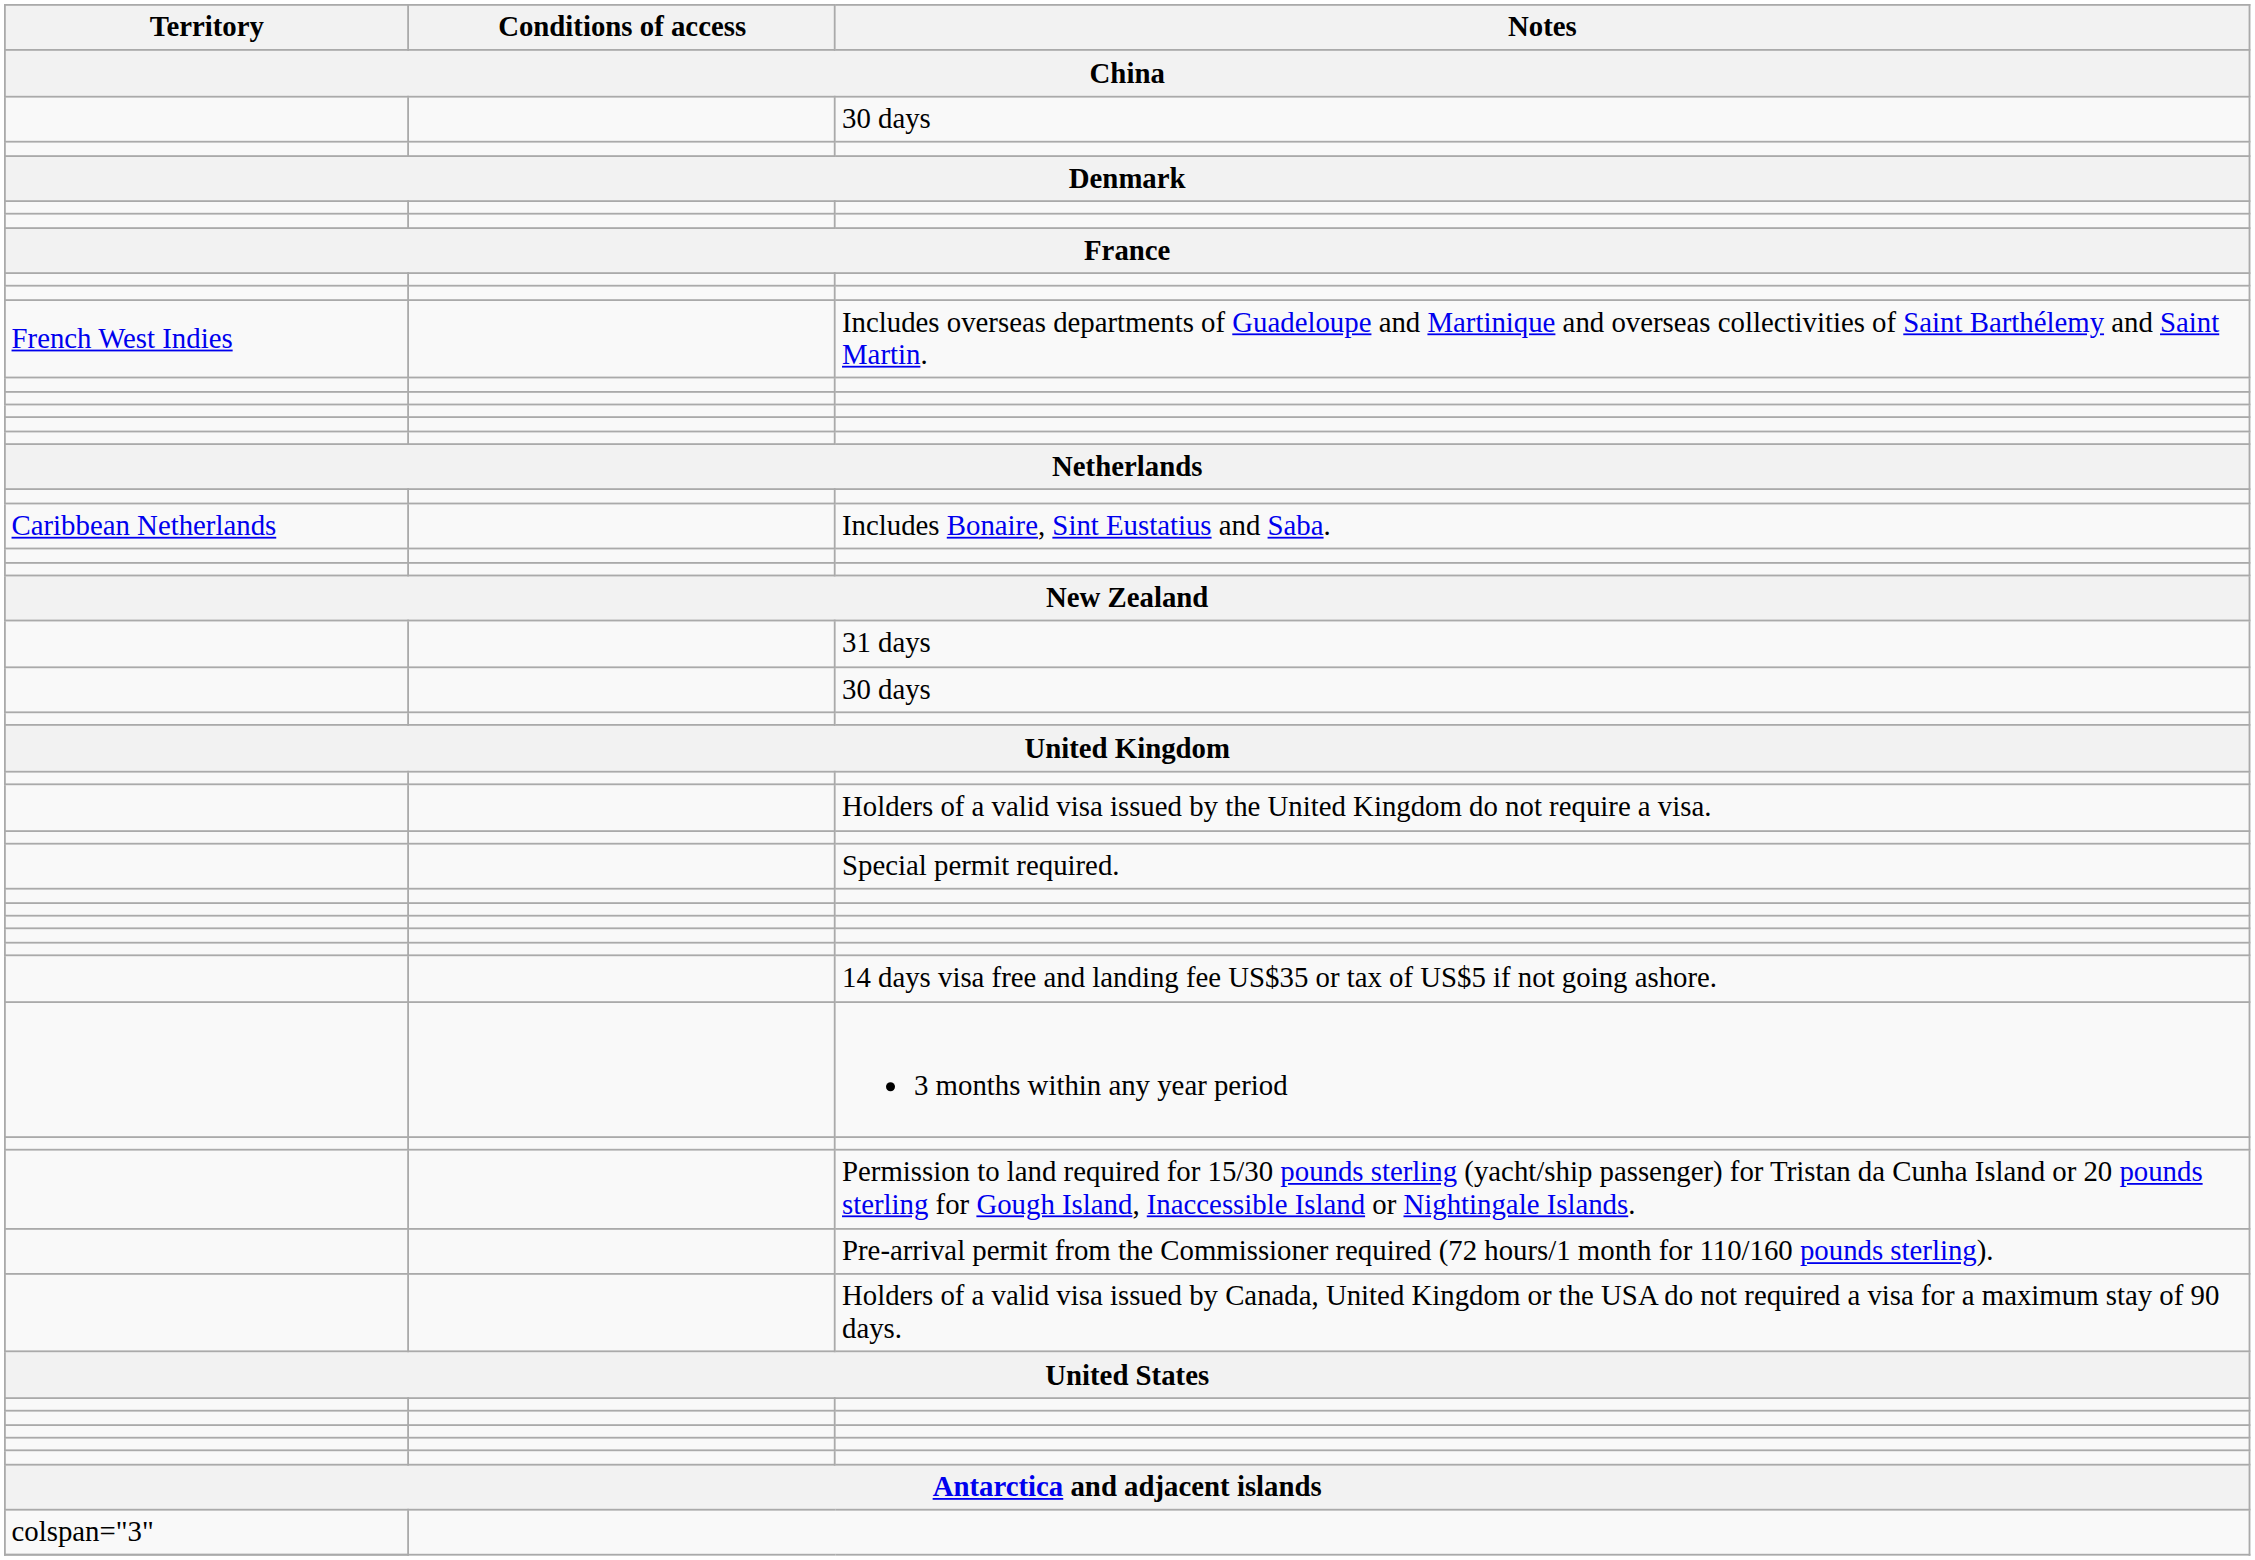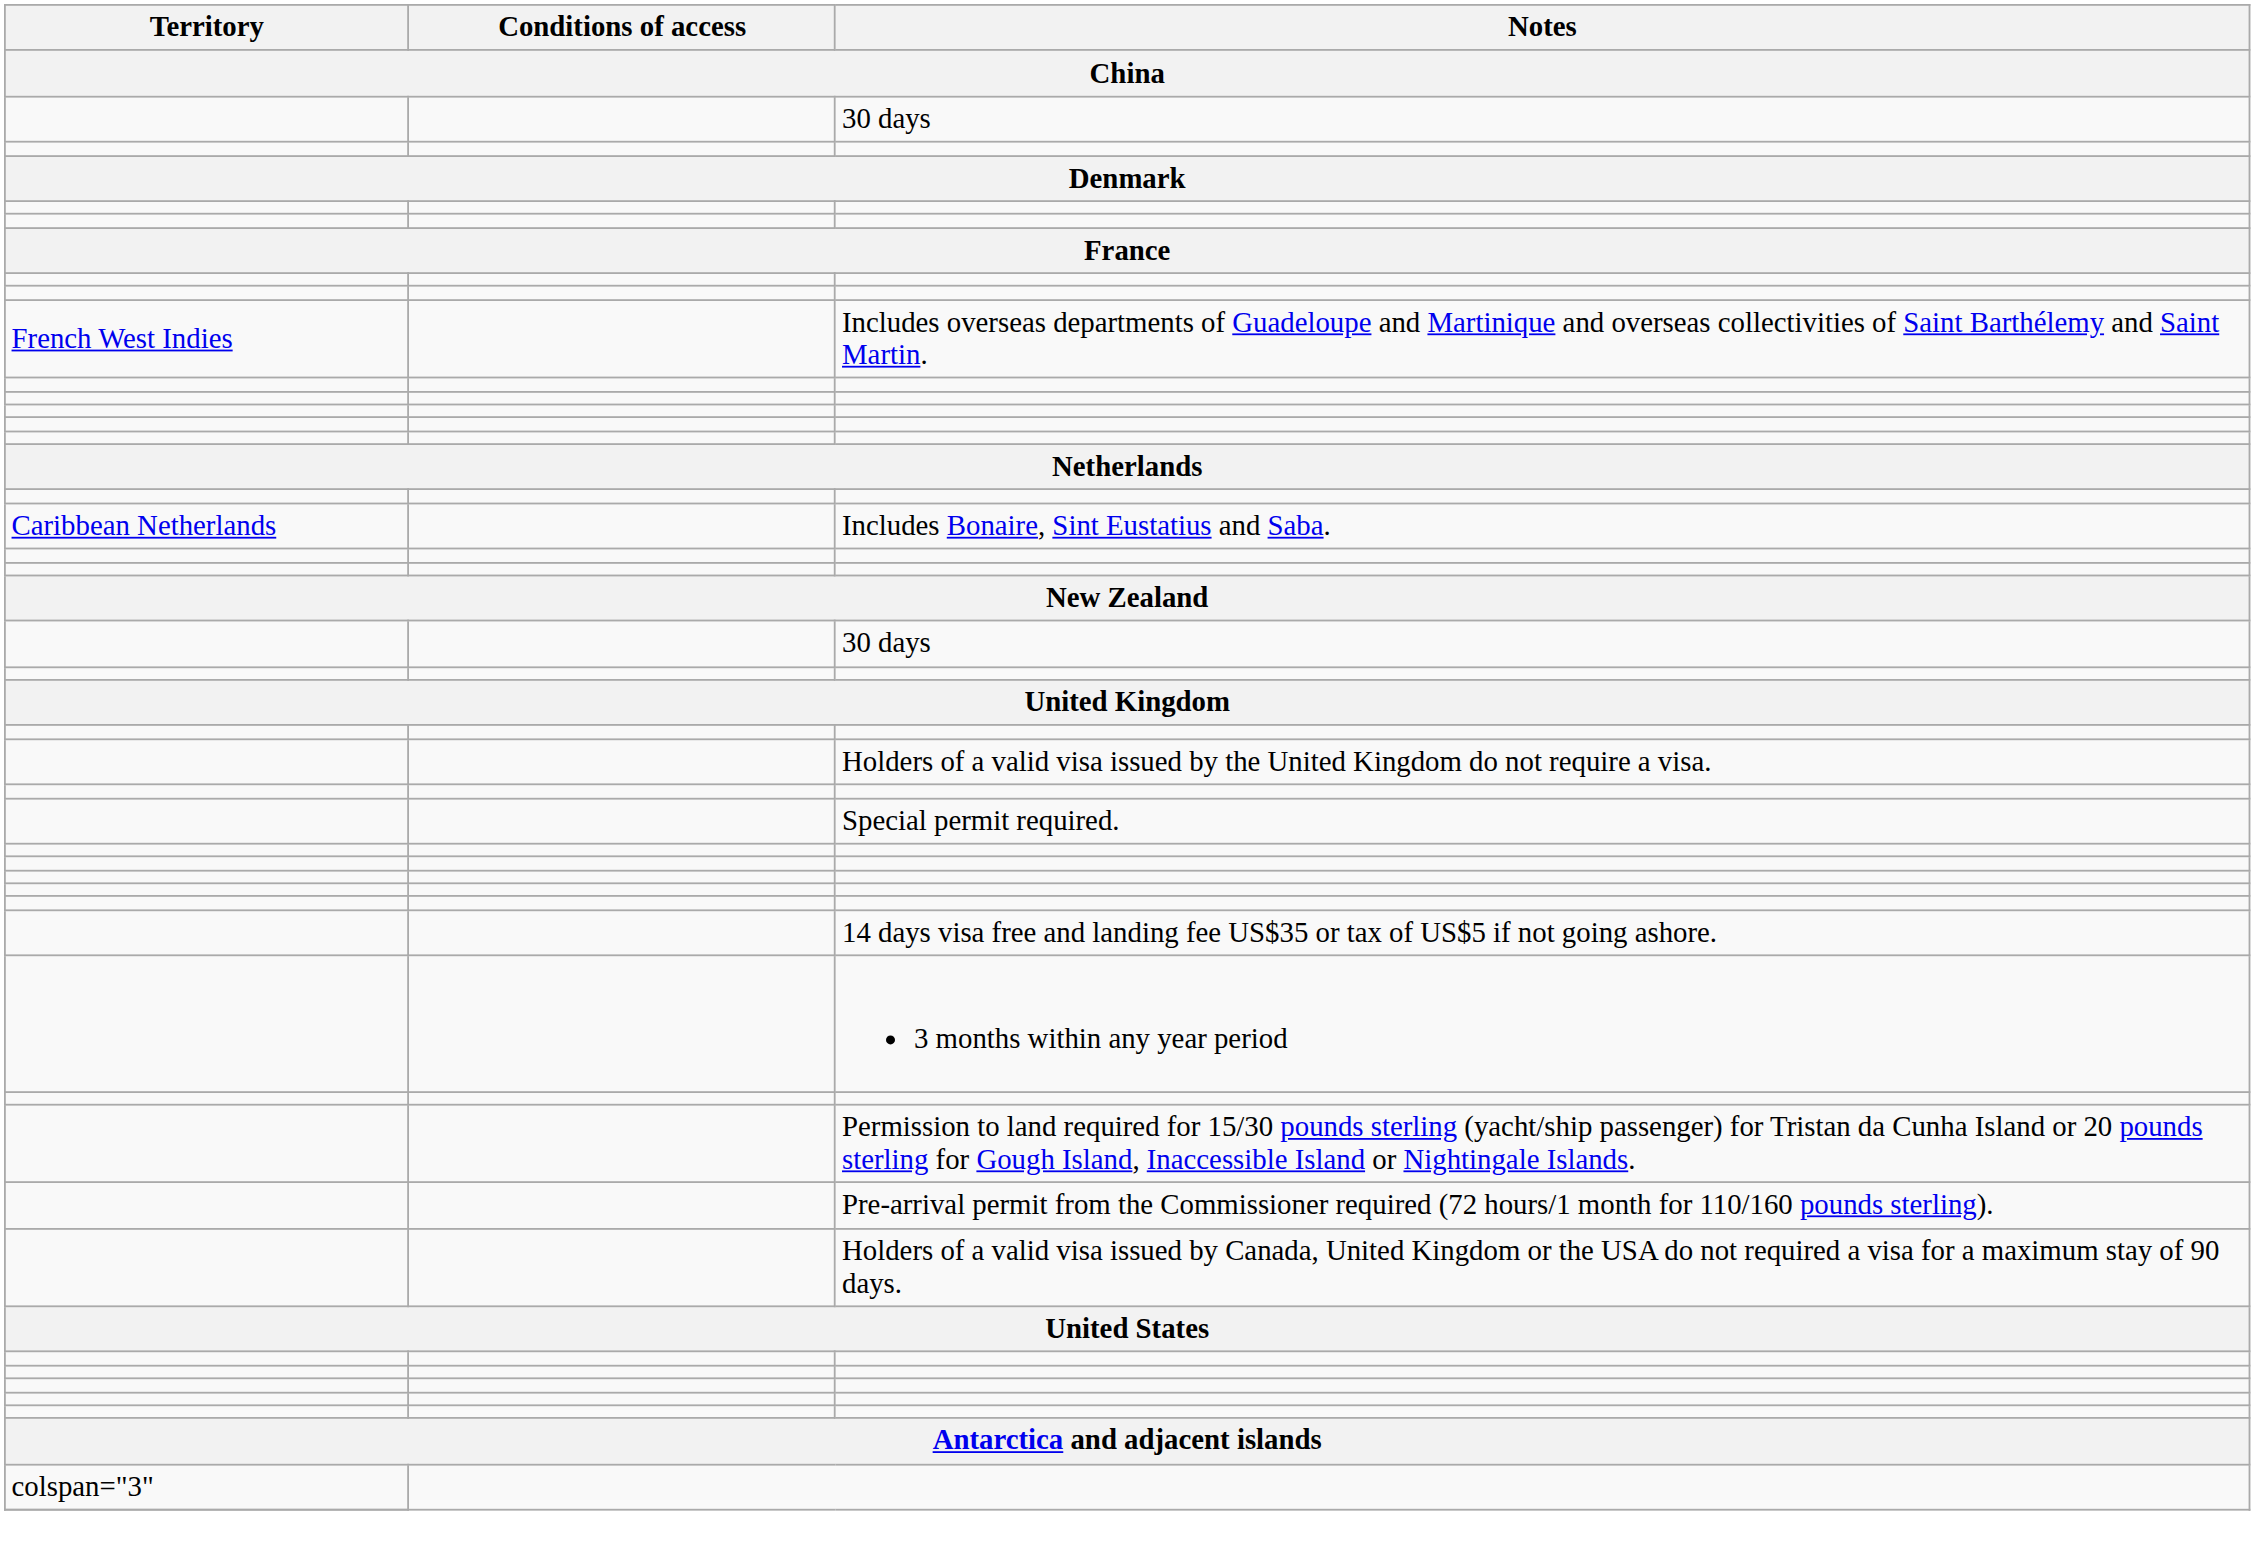- row: 31 days
